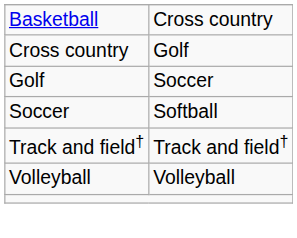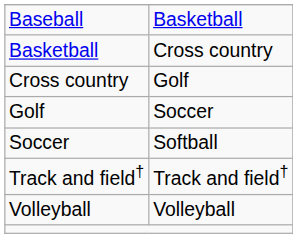+ row: Baseball | Basketball
